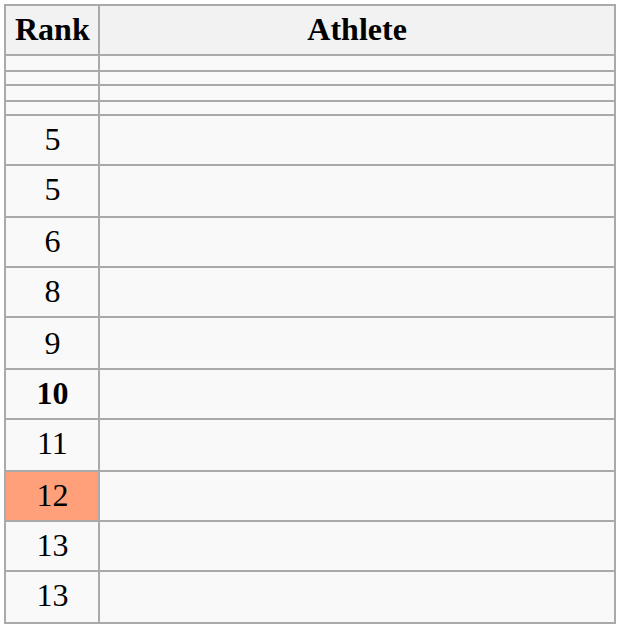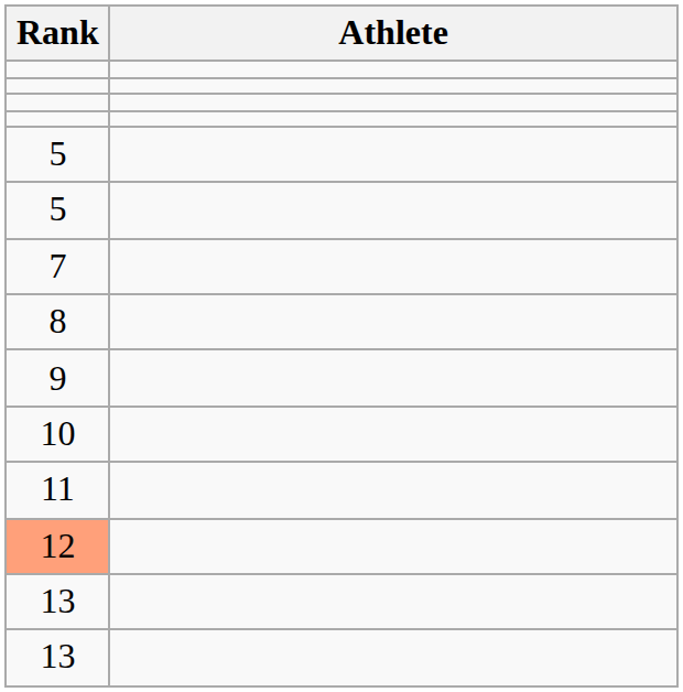row 8 | Rank: 6 -> 7
row 11 | Rank: bold -> normal
